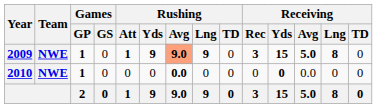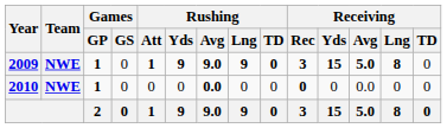2009 | Rushing / Avg: lightsalmon background -> no background
2009 | Rushing / TD: normal -> bold
2010 | Receiving / Rec: normal -> bold
2010 | Receiving / Yds: bold -> normal
